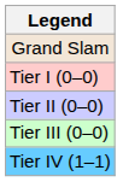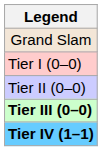Tier III (0–0) | Legend: normal -> bold
Tier IV (1–1) | Legend: normal -> bold
